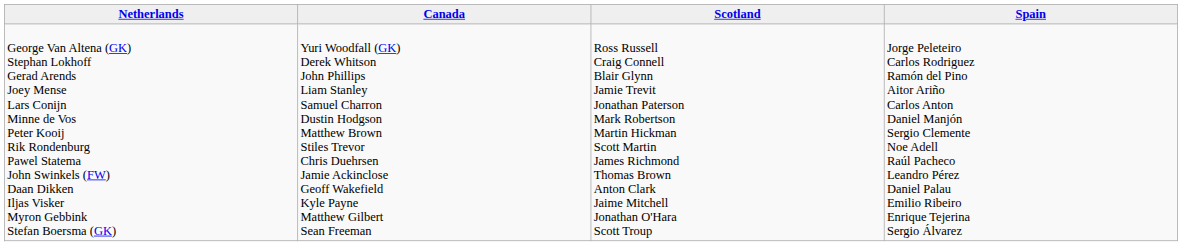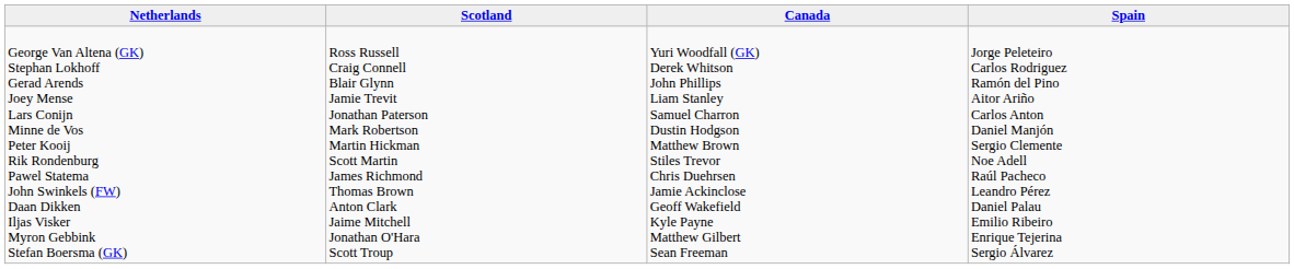columns swapped: Scotland <-> Canada
